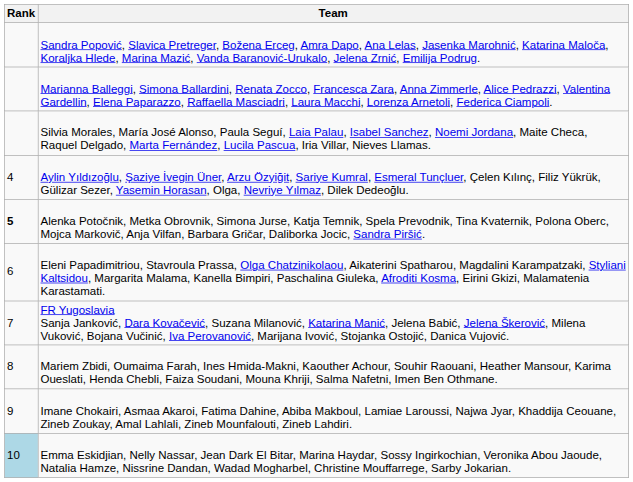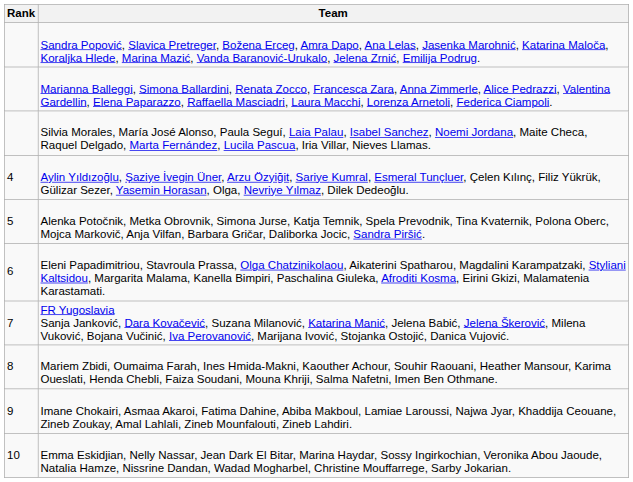row 6 | Rank: bold -> normal
row 11 | Rank: lightblue background -> no background
